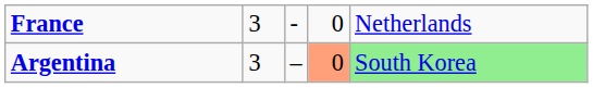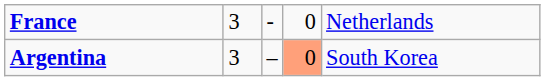Argentina | column 5: lightgreen background -> no background
